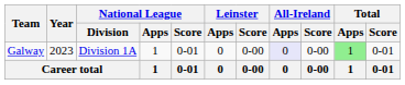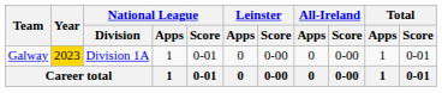Galway | Year: no background -> gold background
Galway | All-Ireland / Apps: lavender background -> no background
Galway | Total / Apps: lightgreen background -> no background
